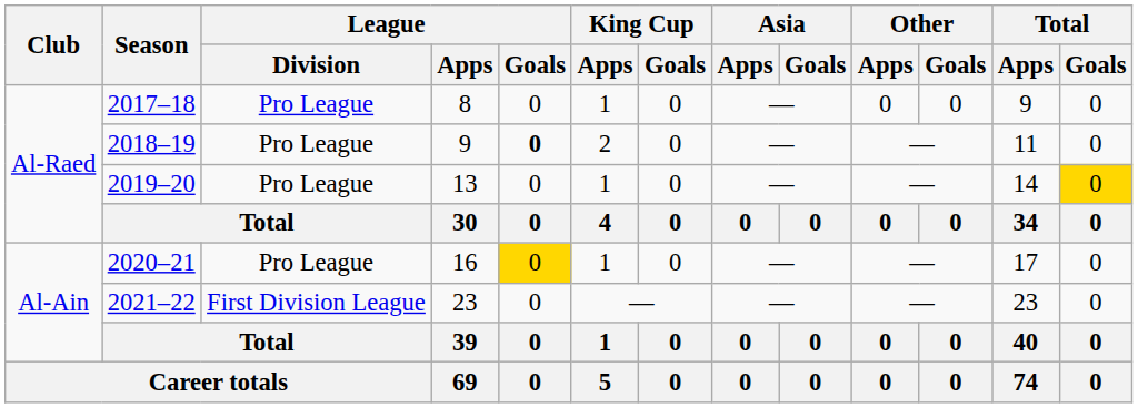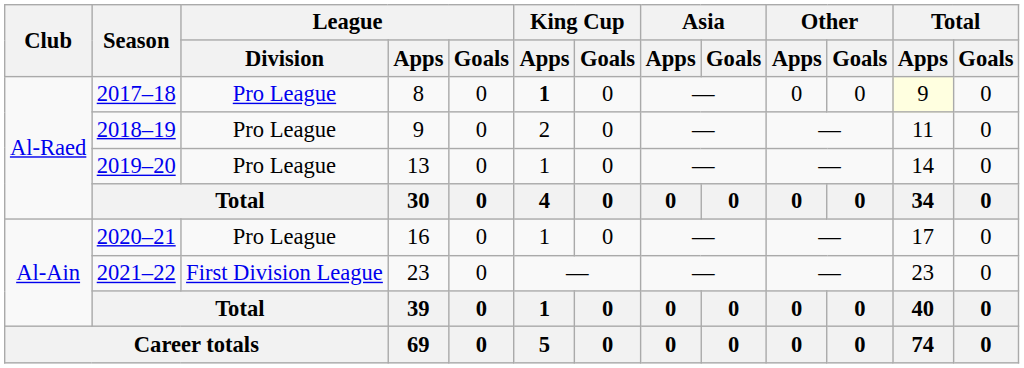2017–18 | King Cup / Apps: normal -> bold
2017–18 | Total / Apps: no background -> lightyellow background
2018–19 | League / Goals: bold -> normal
2019–20 | Total / Goals: gold background -> no background
2020–21 | League / Goals: gold background -> no background
